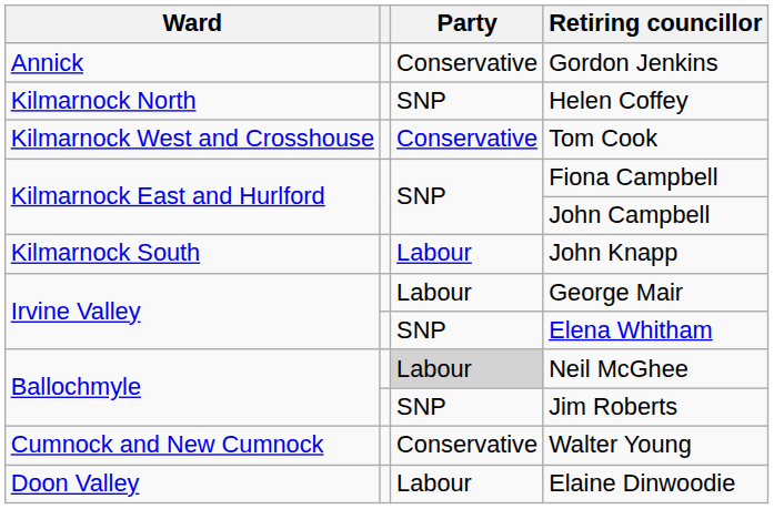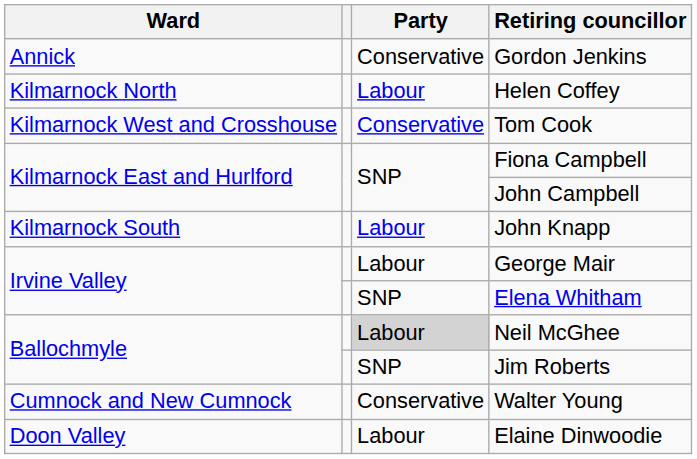Helen Coffey | Party: SNP -> Labour
